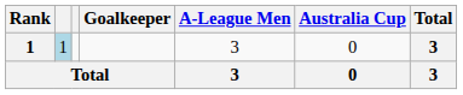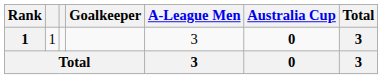row 2 | column 2: lightblue background -> no background
row 2 | Australia Cup: normal -> bold
